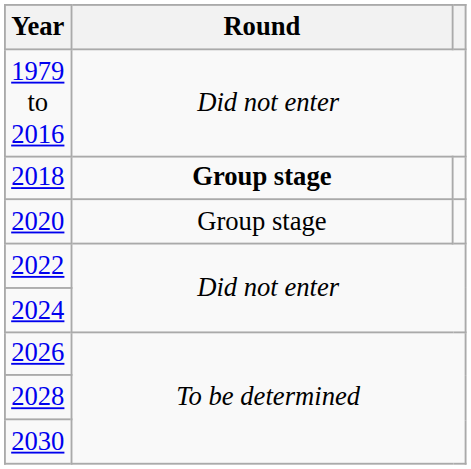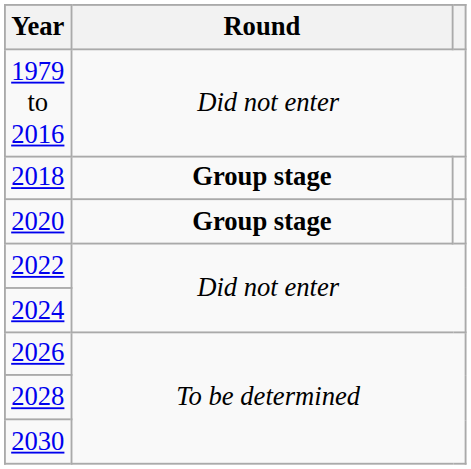2020 | Round: normal -> bold
